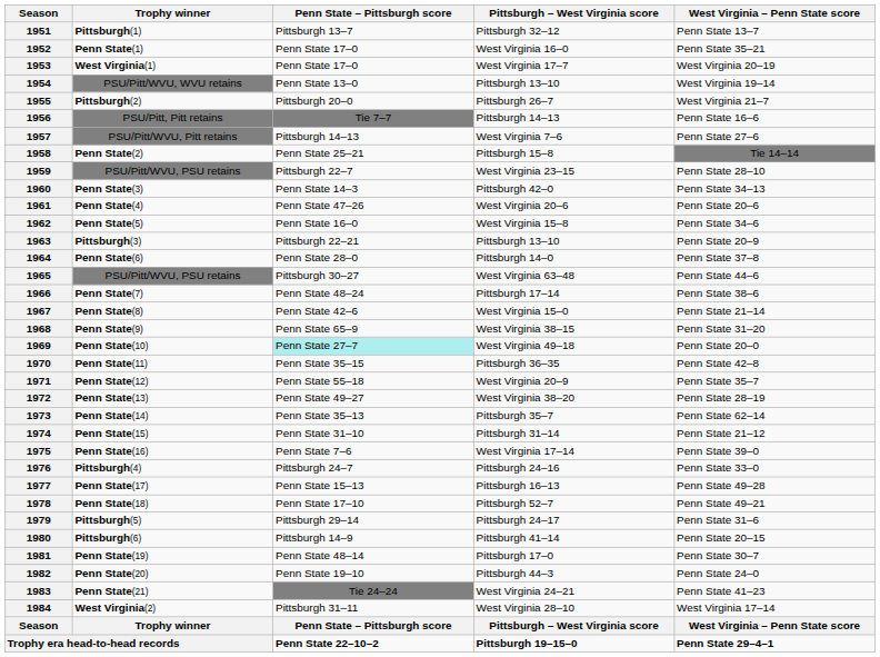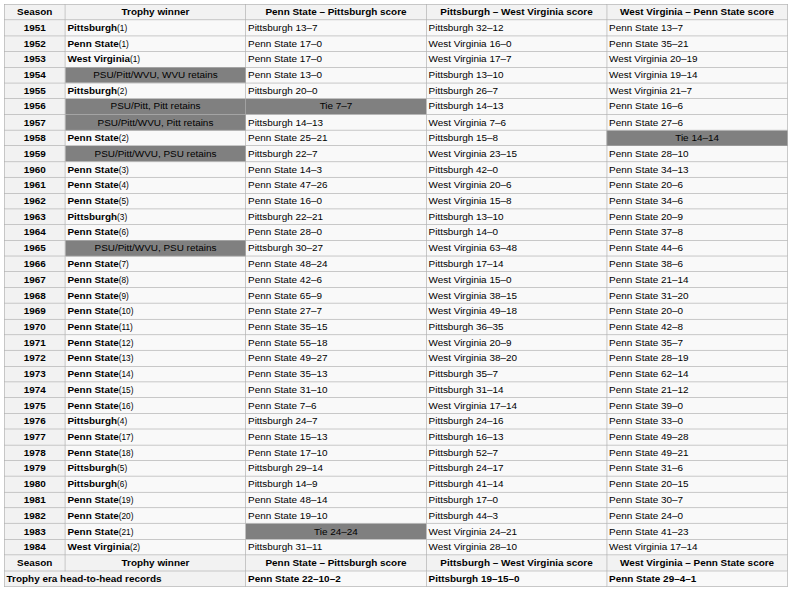1969 | Penn State – Pittsburgh score: paleturquoise background -> no background
